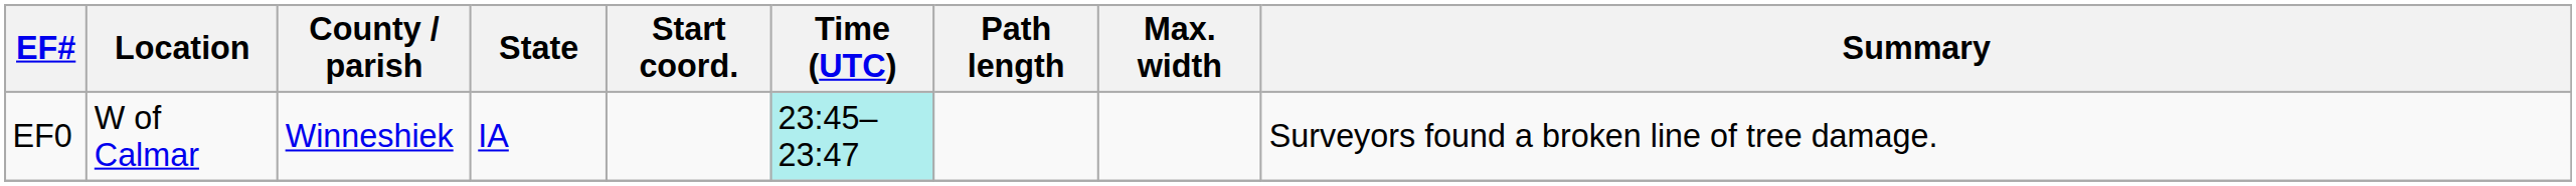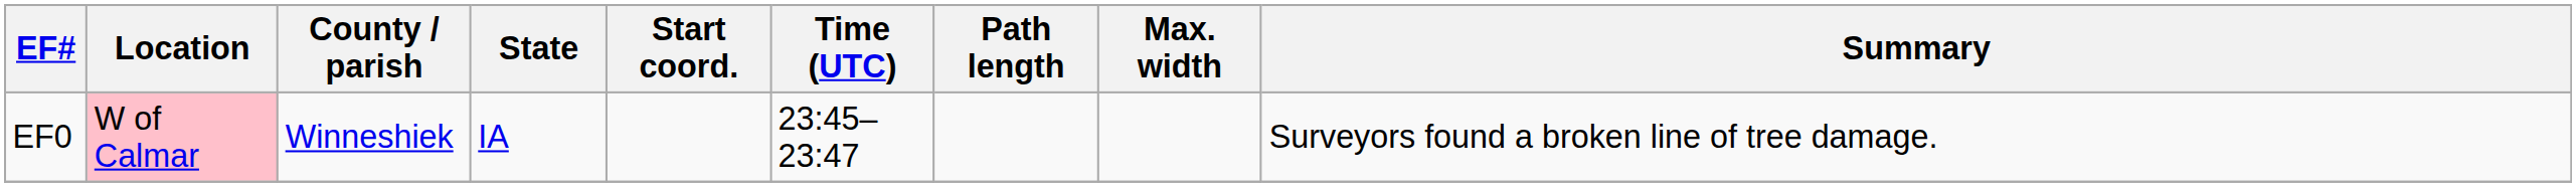EF0 | Location: no background -> pink background
EF0 | Time (UTC): paleturquoise background -> no background
